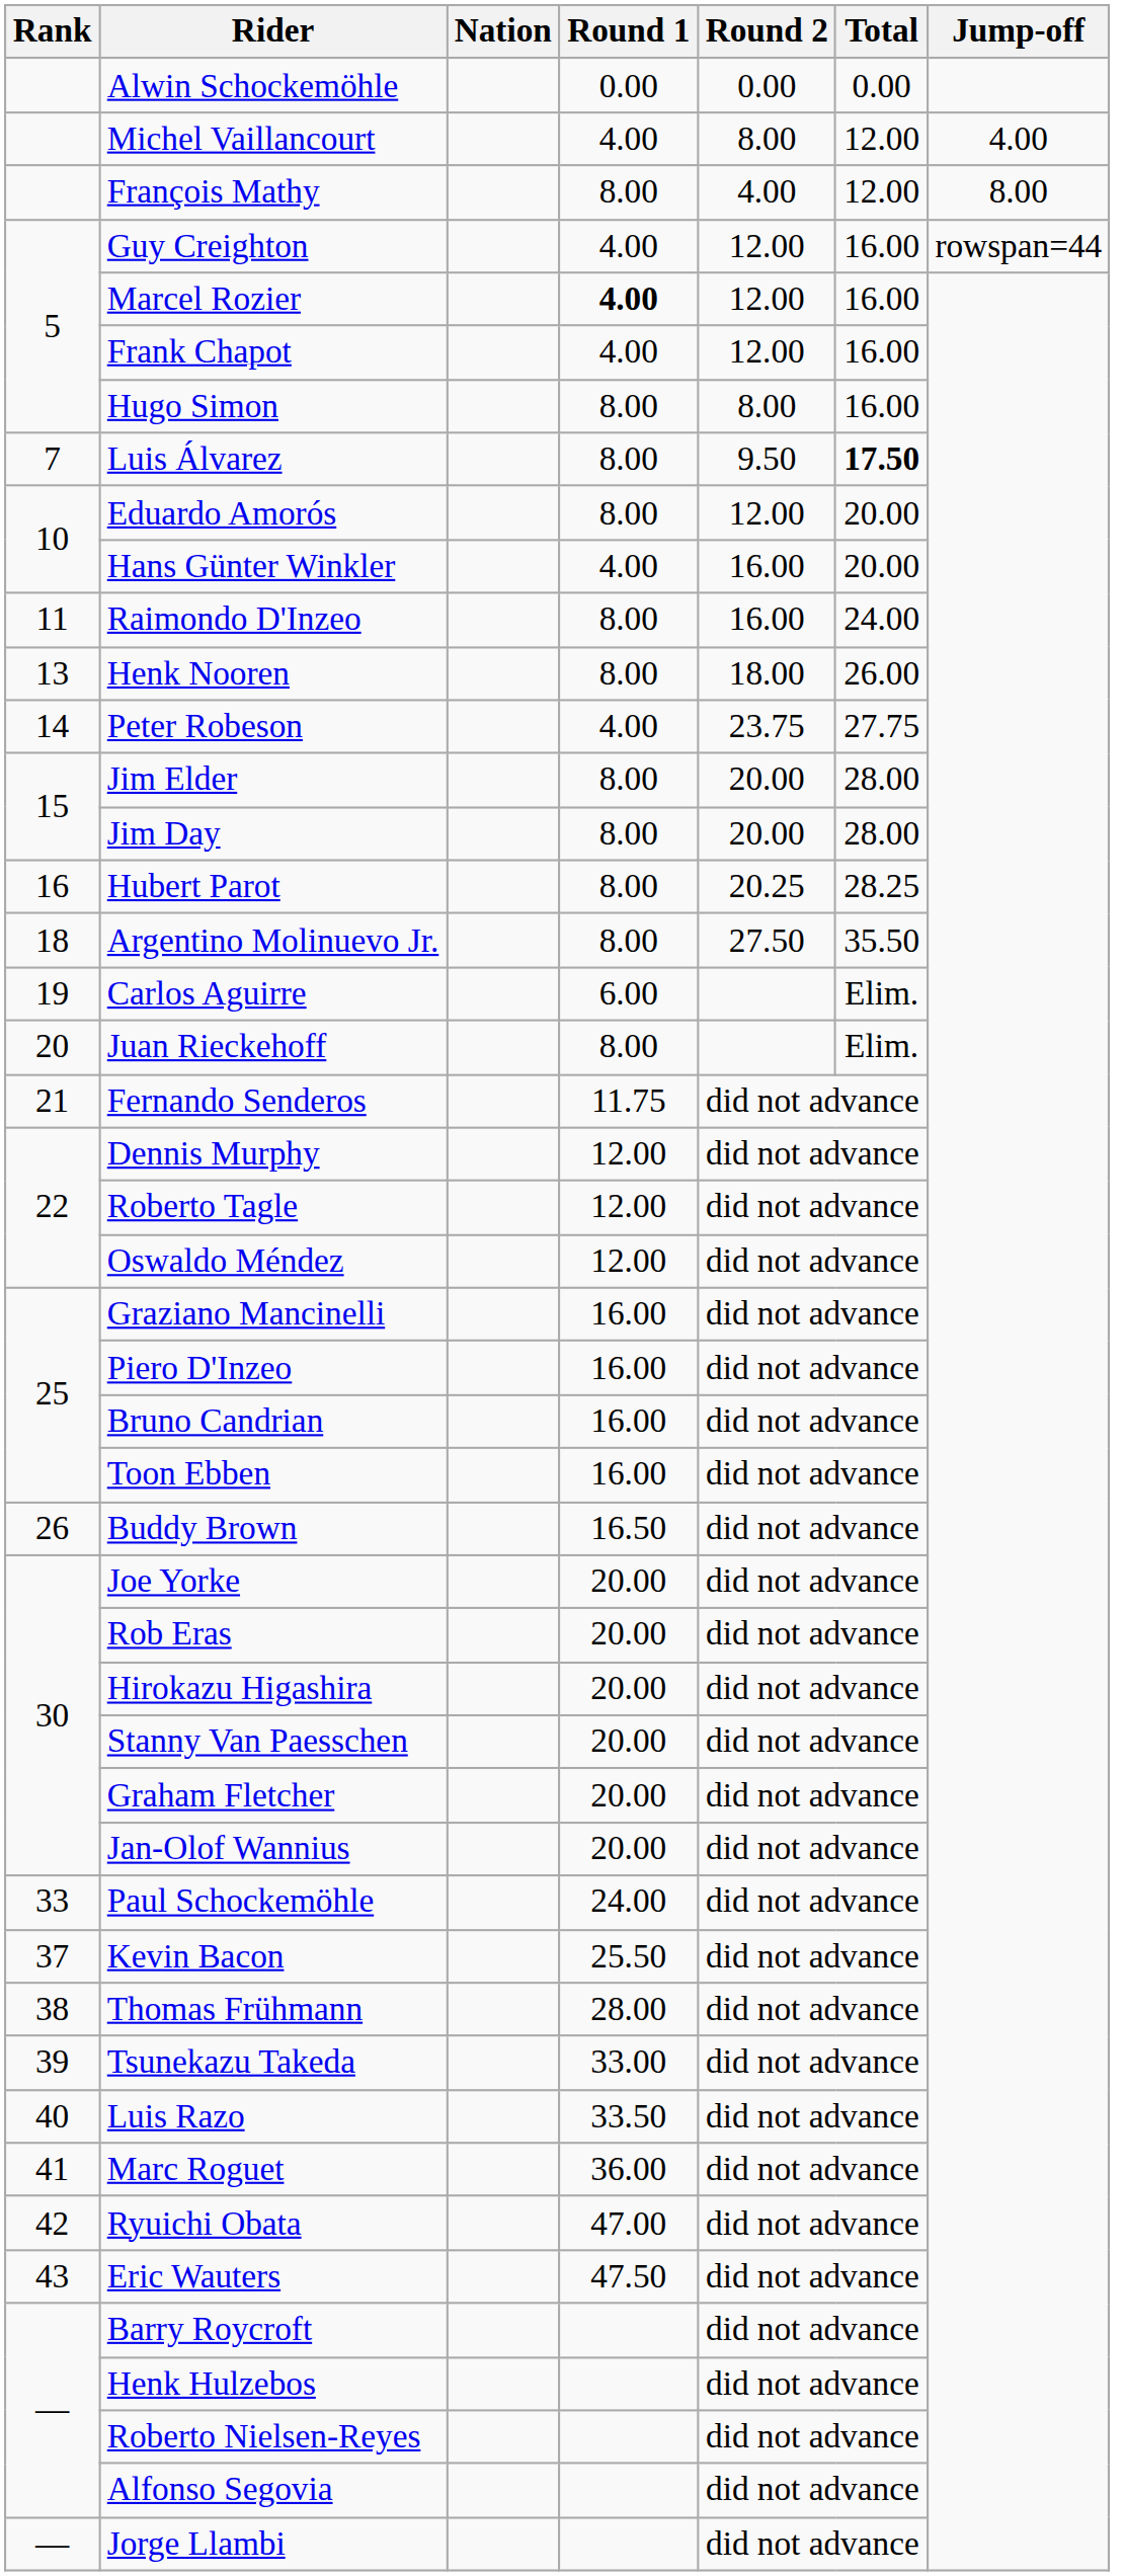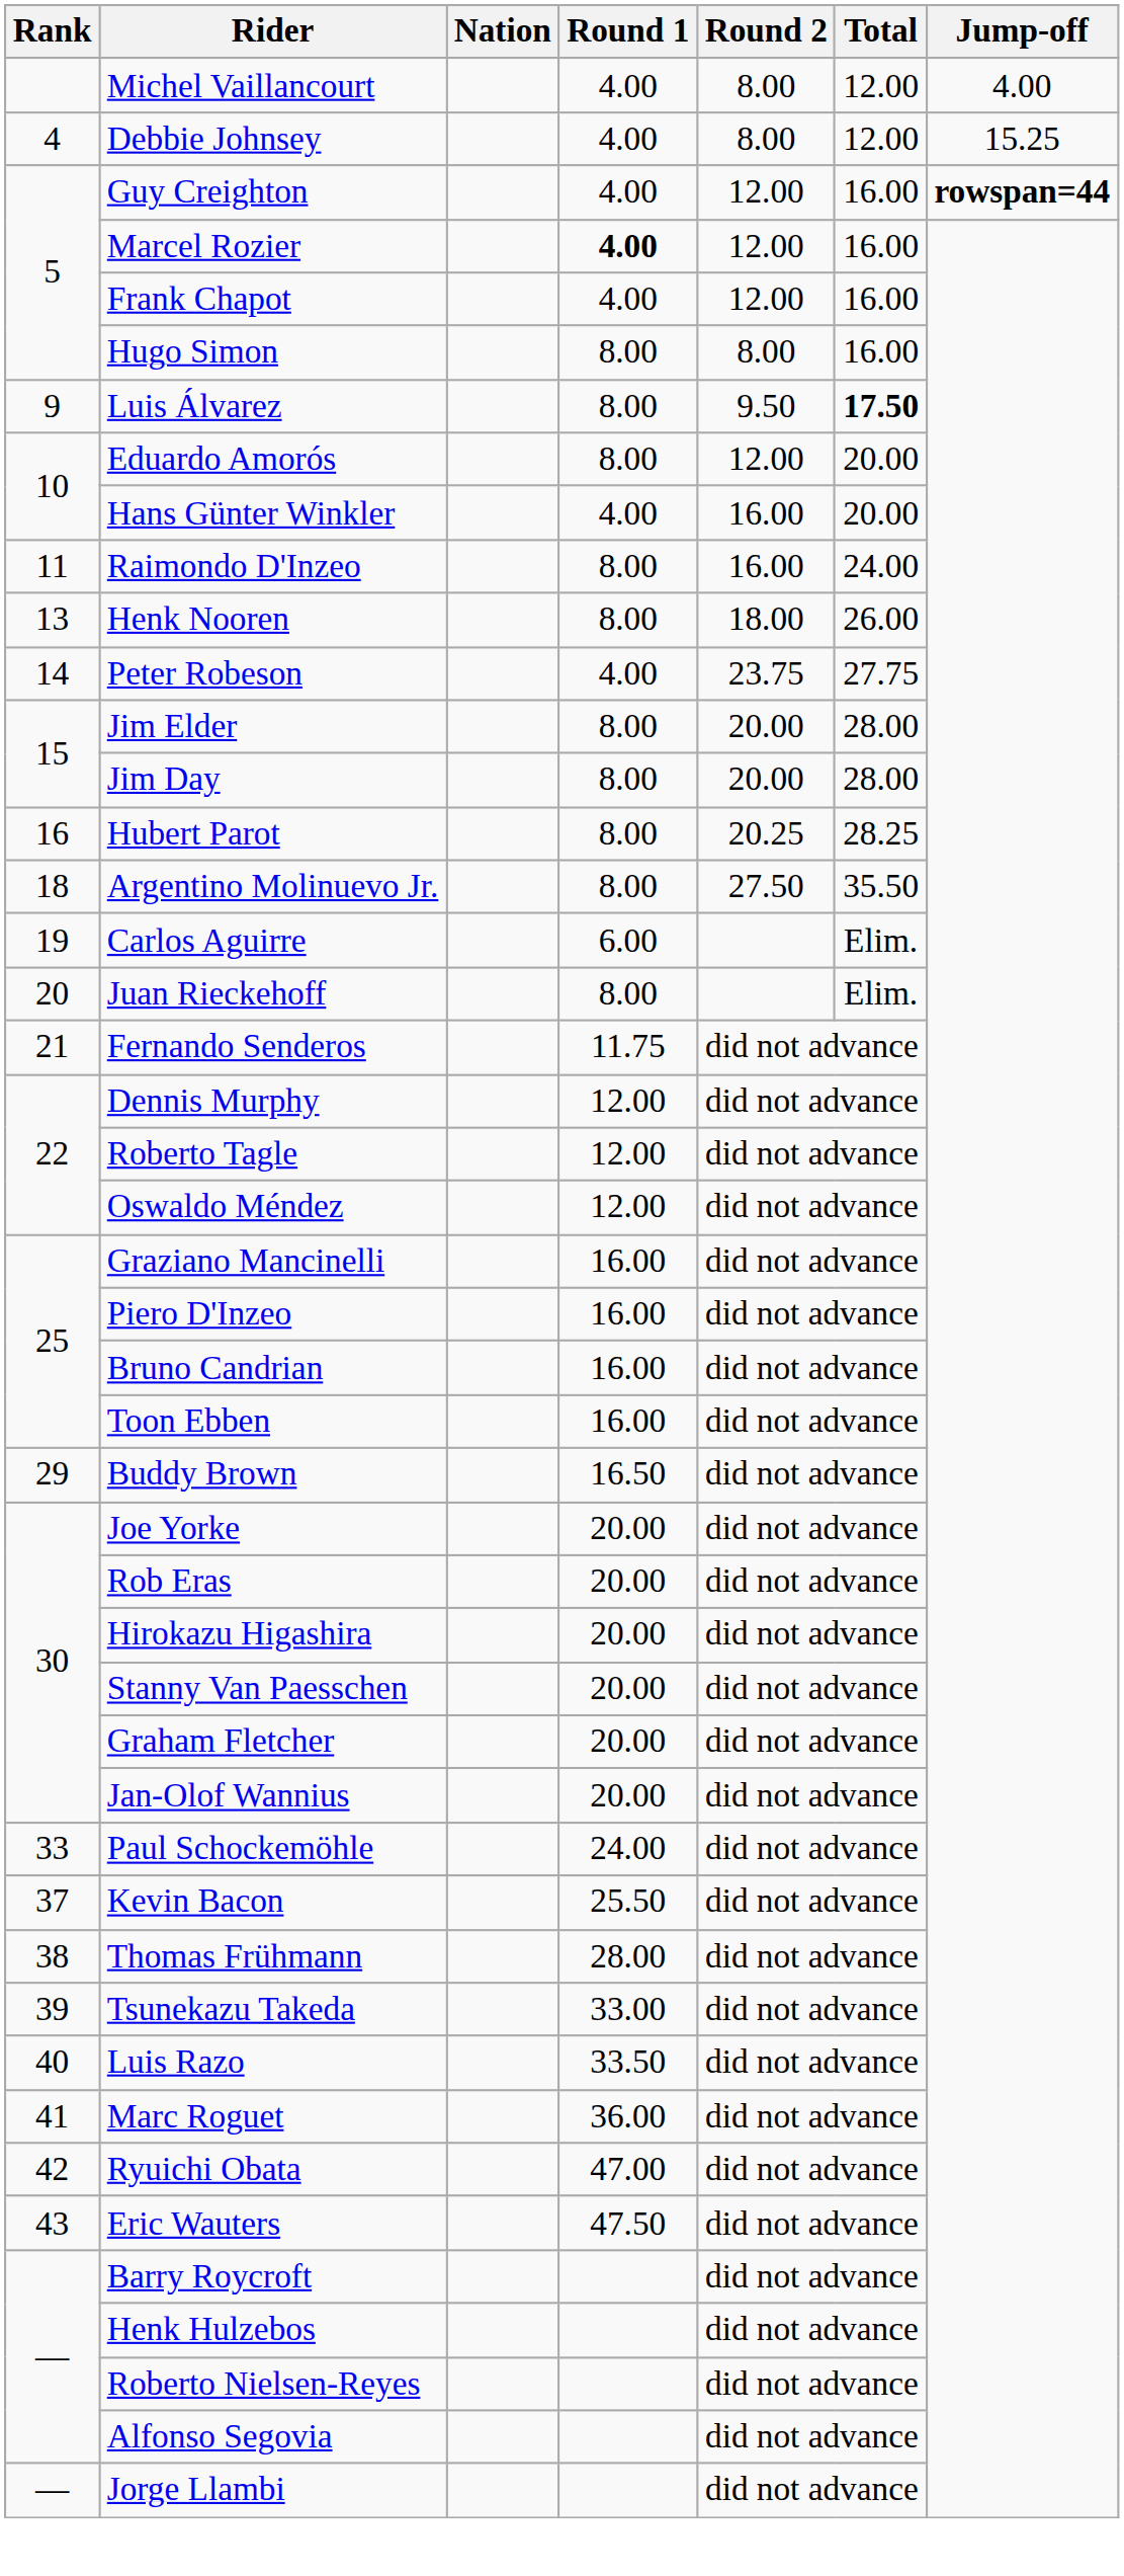- row: Alwin Schockemöhle | 0.00 | 0.00 | 0.00
- row: François Mathy | 8.00 | 4.00 | 12.00 | 8.00
+ row: 4 | Debbie Johnsey | 4.00 | 8.00 | 12.00 | 15.25
Guy Creighton | Jump-off: normal -> bold
Luis Álvarez | Rank: 7 -> 9
Buddy Brown | Rank: 26 -> 29
